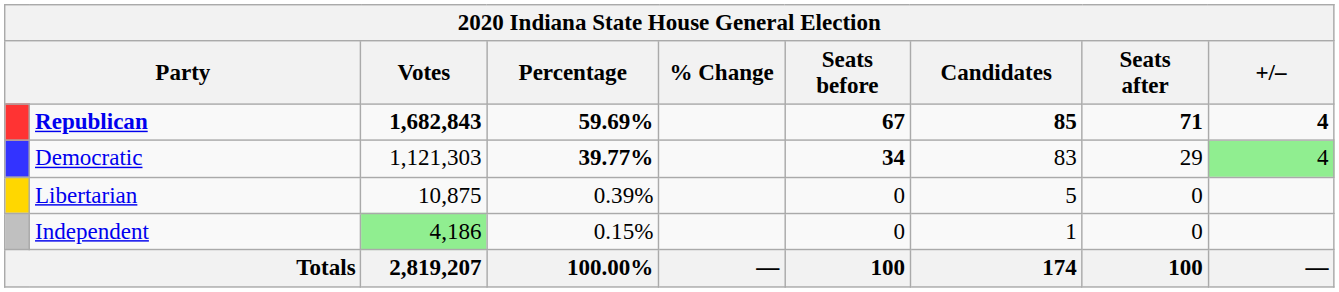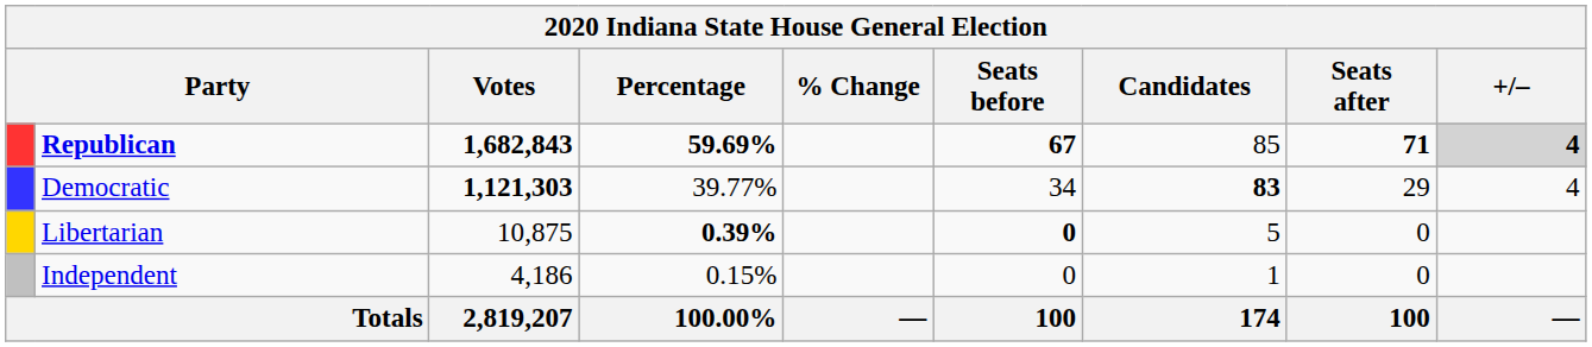Republican | Candidates: bold -> normal
Republican | +/–: no background -> lightgrey background
Democratic | Votes: normal -> bold
Democratic | Percentage: bold -> normal
Democratic | Seats before: bold -> normal
Democratic | Candidates: normal -> bold
Democratic | +/–: lightgreen background -> no background
Libertarian | Percentage: normal -> bold
Libertarian | Seats before: normal -> bold
Independent | Votes: lightgreen background -> no background
